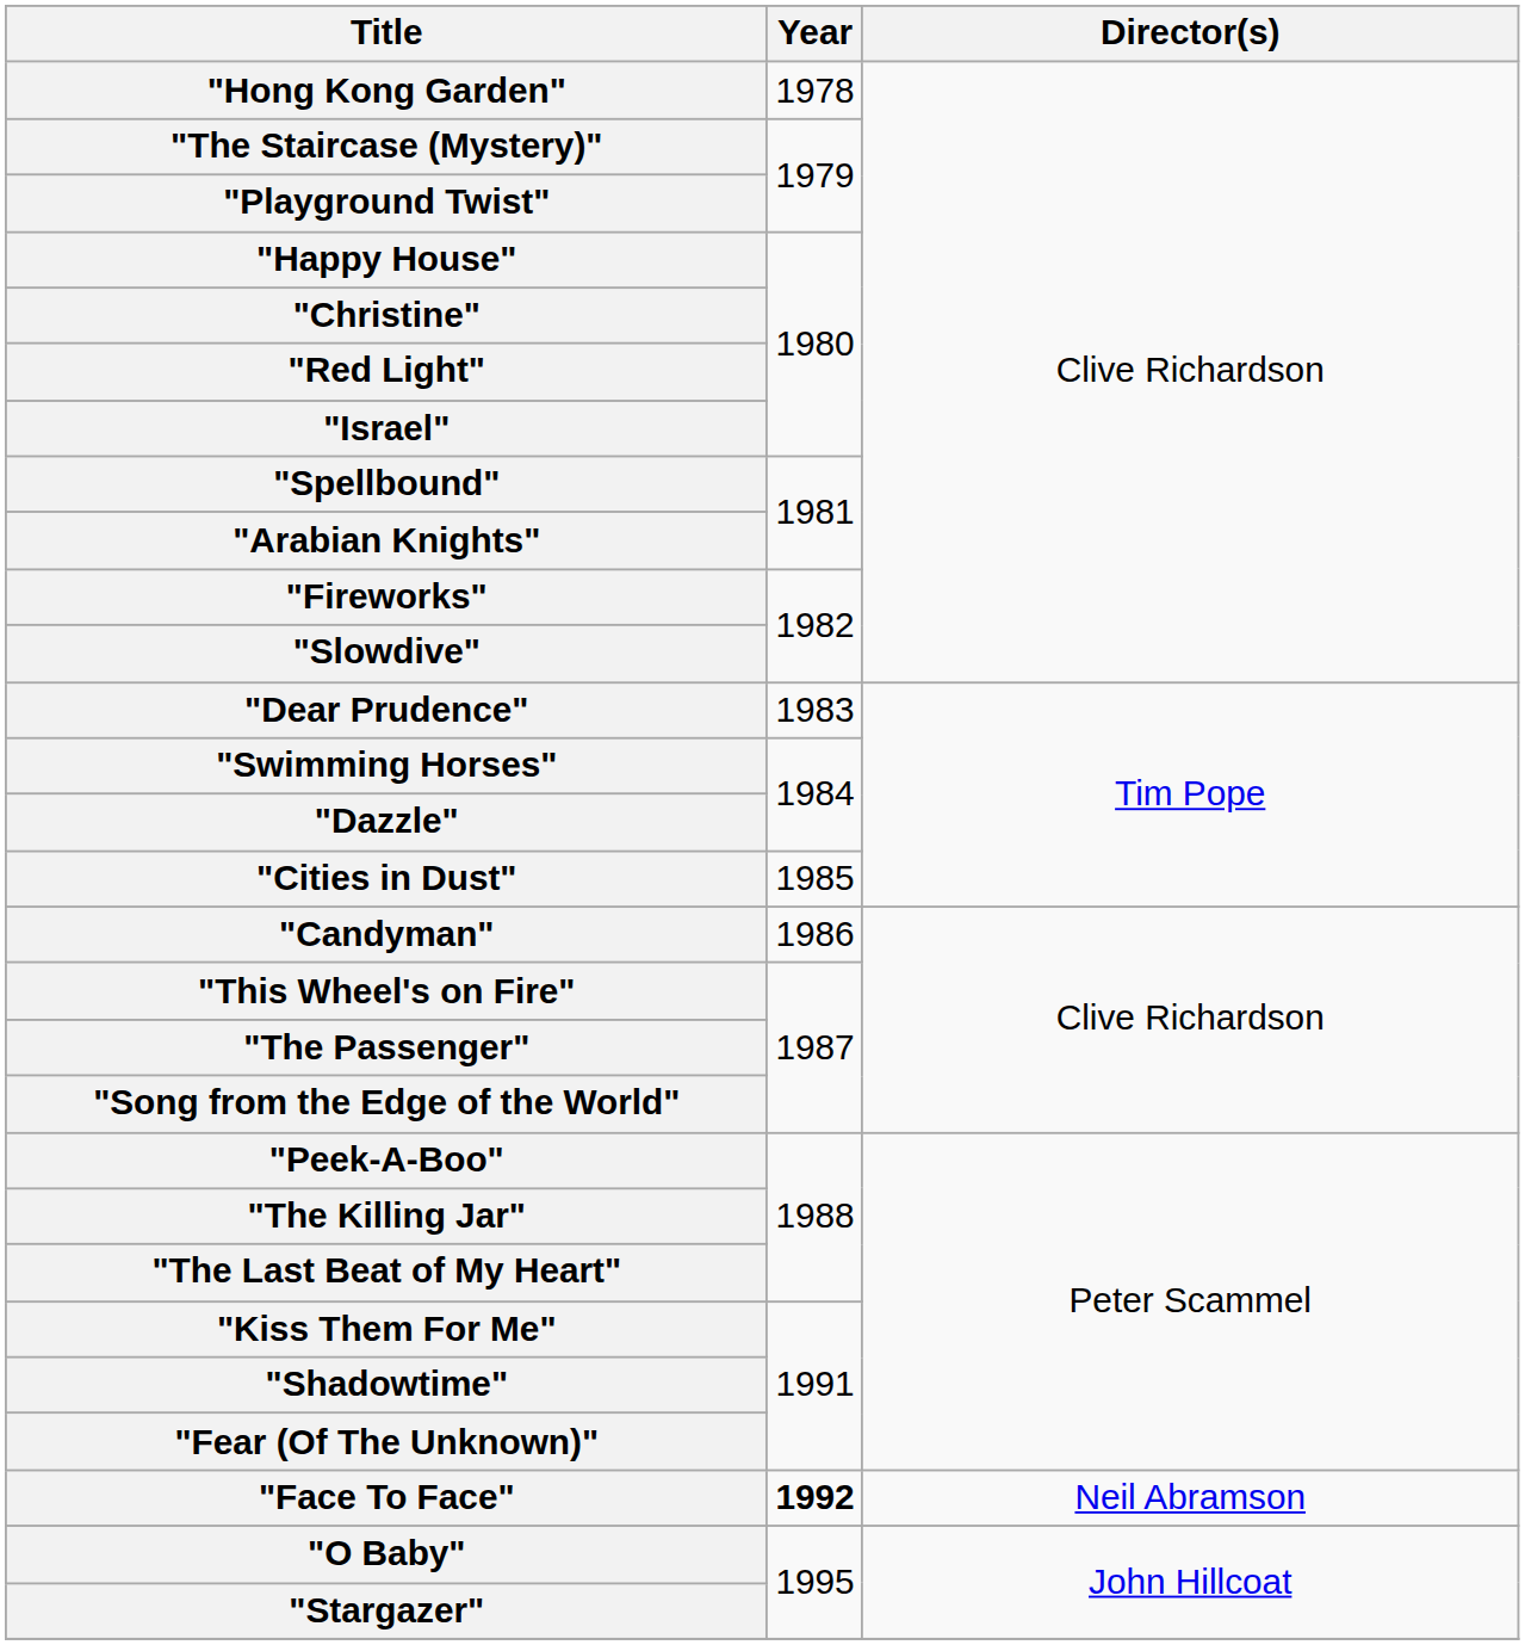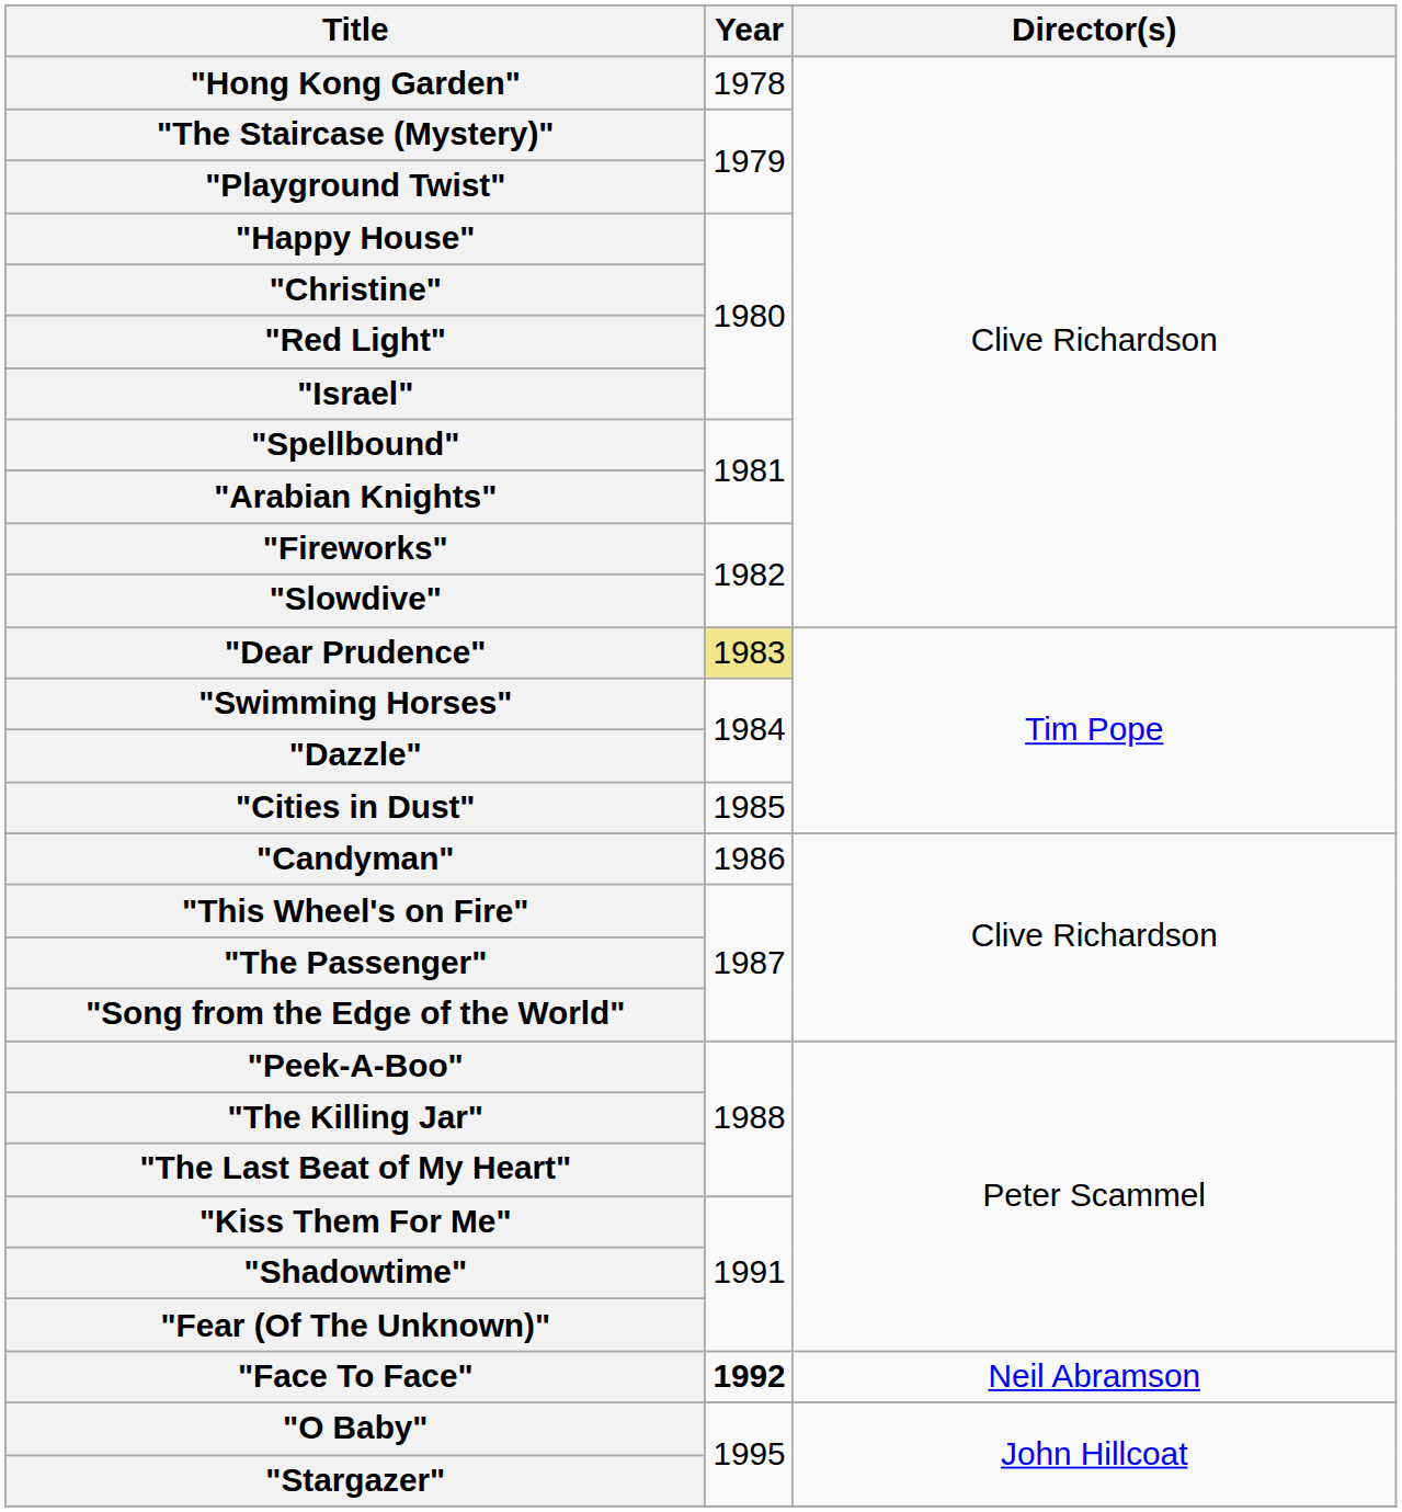"Dear Prudence" | Year: no background -> khaki background
